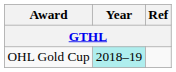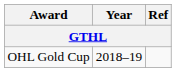OHL Gold Cup | Year: paleturquoise background -> no background
